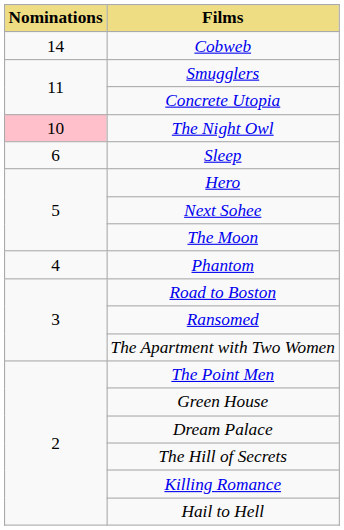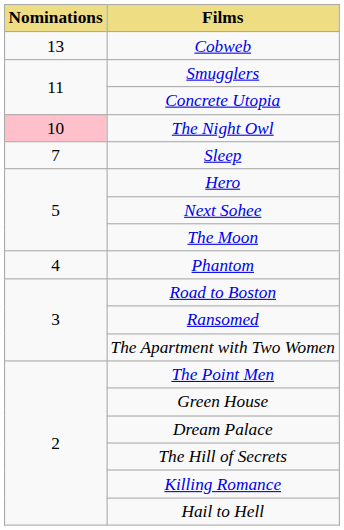Cobweb | Nominations: 14 -> 13
Sleep | Nominations: 6 -> 7
